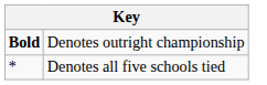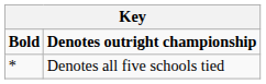Bold | column 2: normal -> bold
